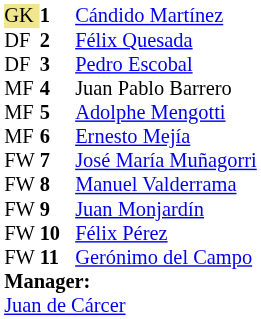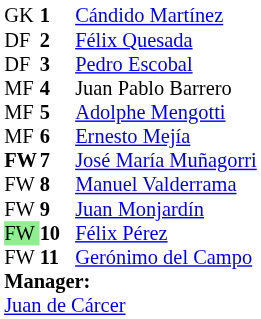Cándido Martínez | column 1: khaki background -> no background
José María Muñagorri | column 1: normal -> bold
Félix Pérez | column 1: no background -> lightgreen background
